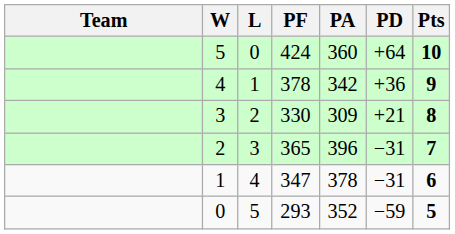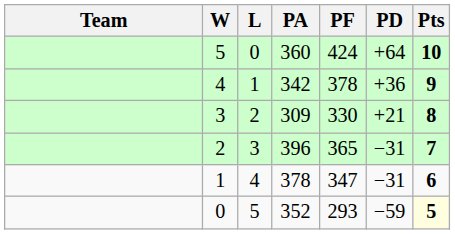columns swapped: PF <-> PA
row 7 | Pts: no background -> lightyellow background
